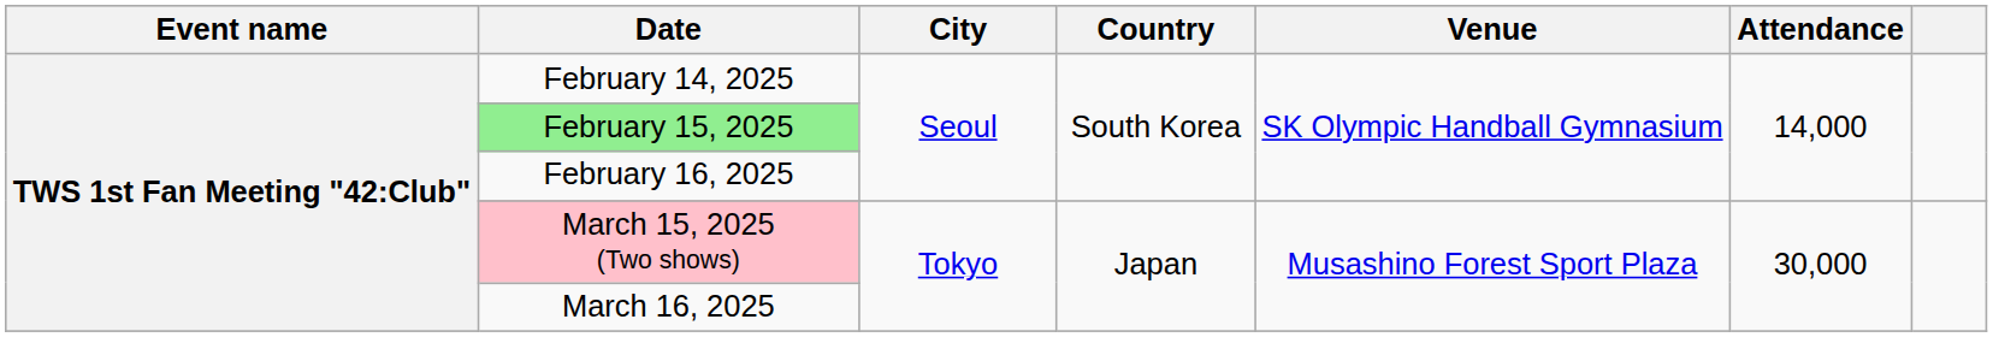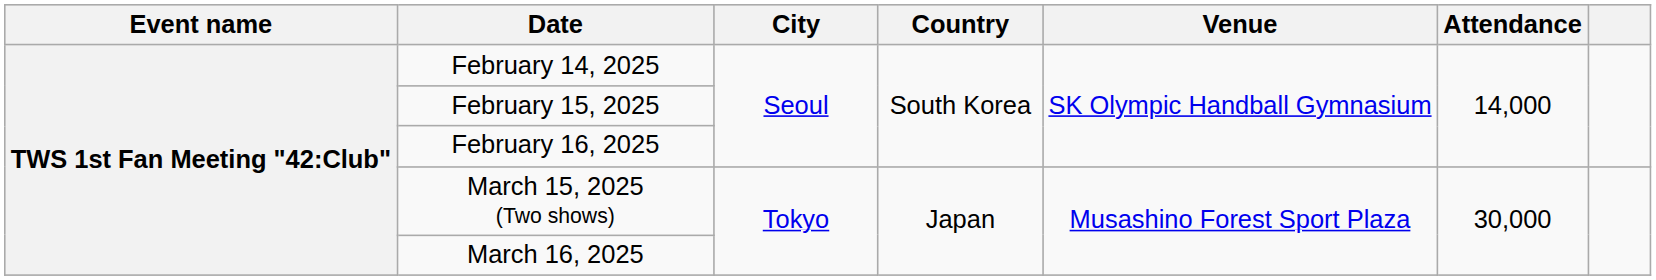February 15, 2025 | Date: lightgreen background -> no background
March 15, 2025 (Two shows) | Date: pink background -> no background
